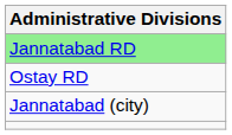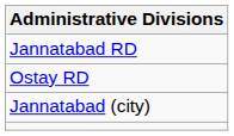row 2 | column 1: lightgreen background -> no background
